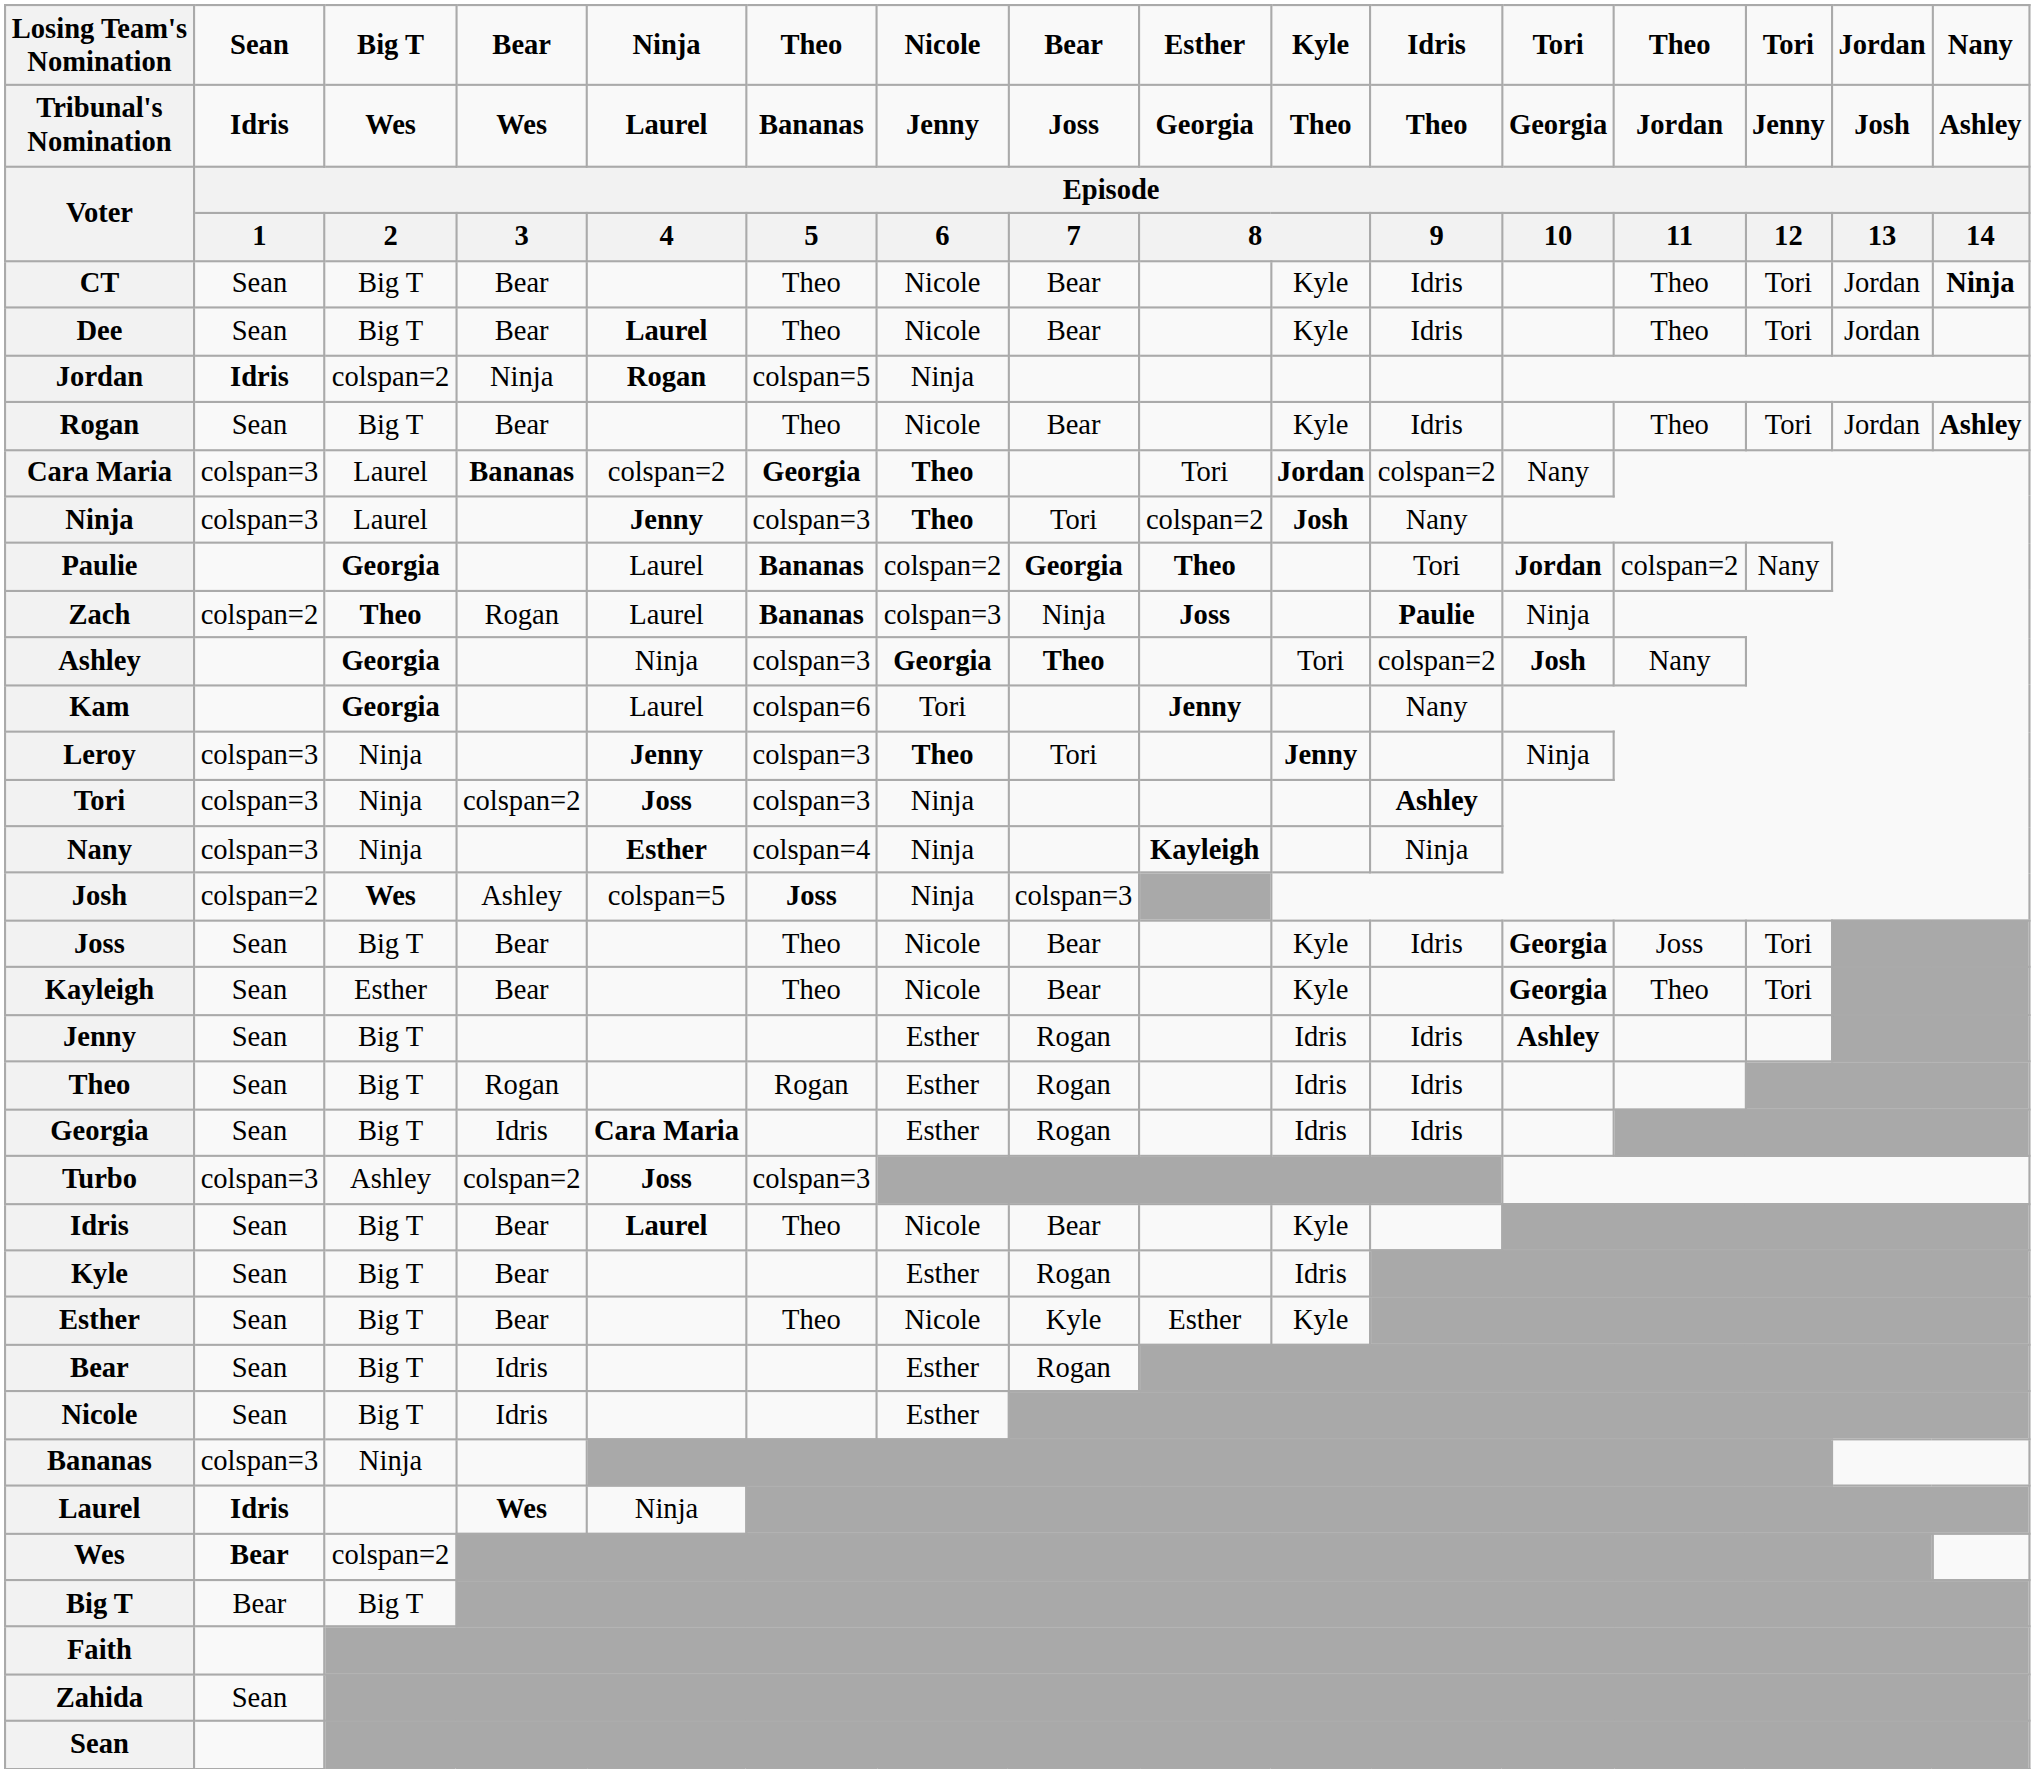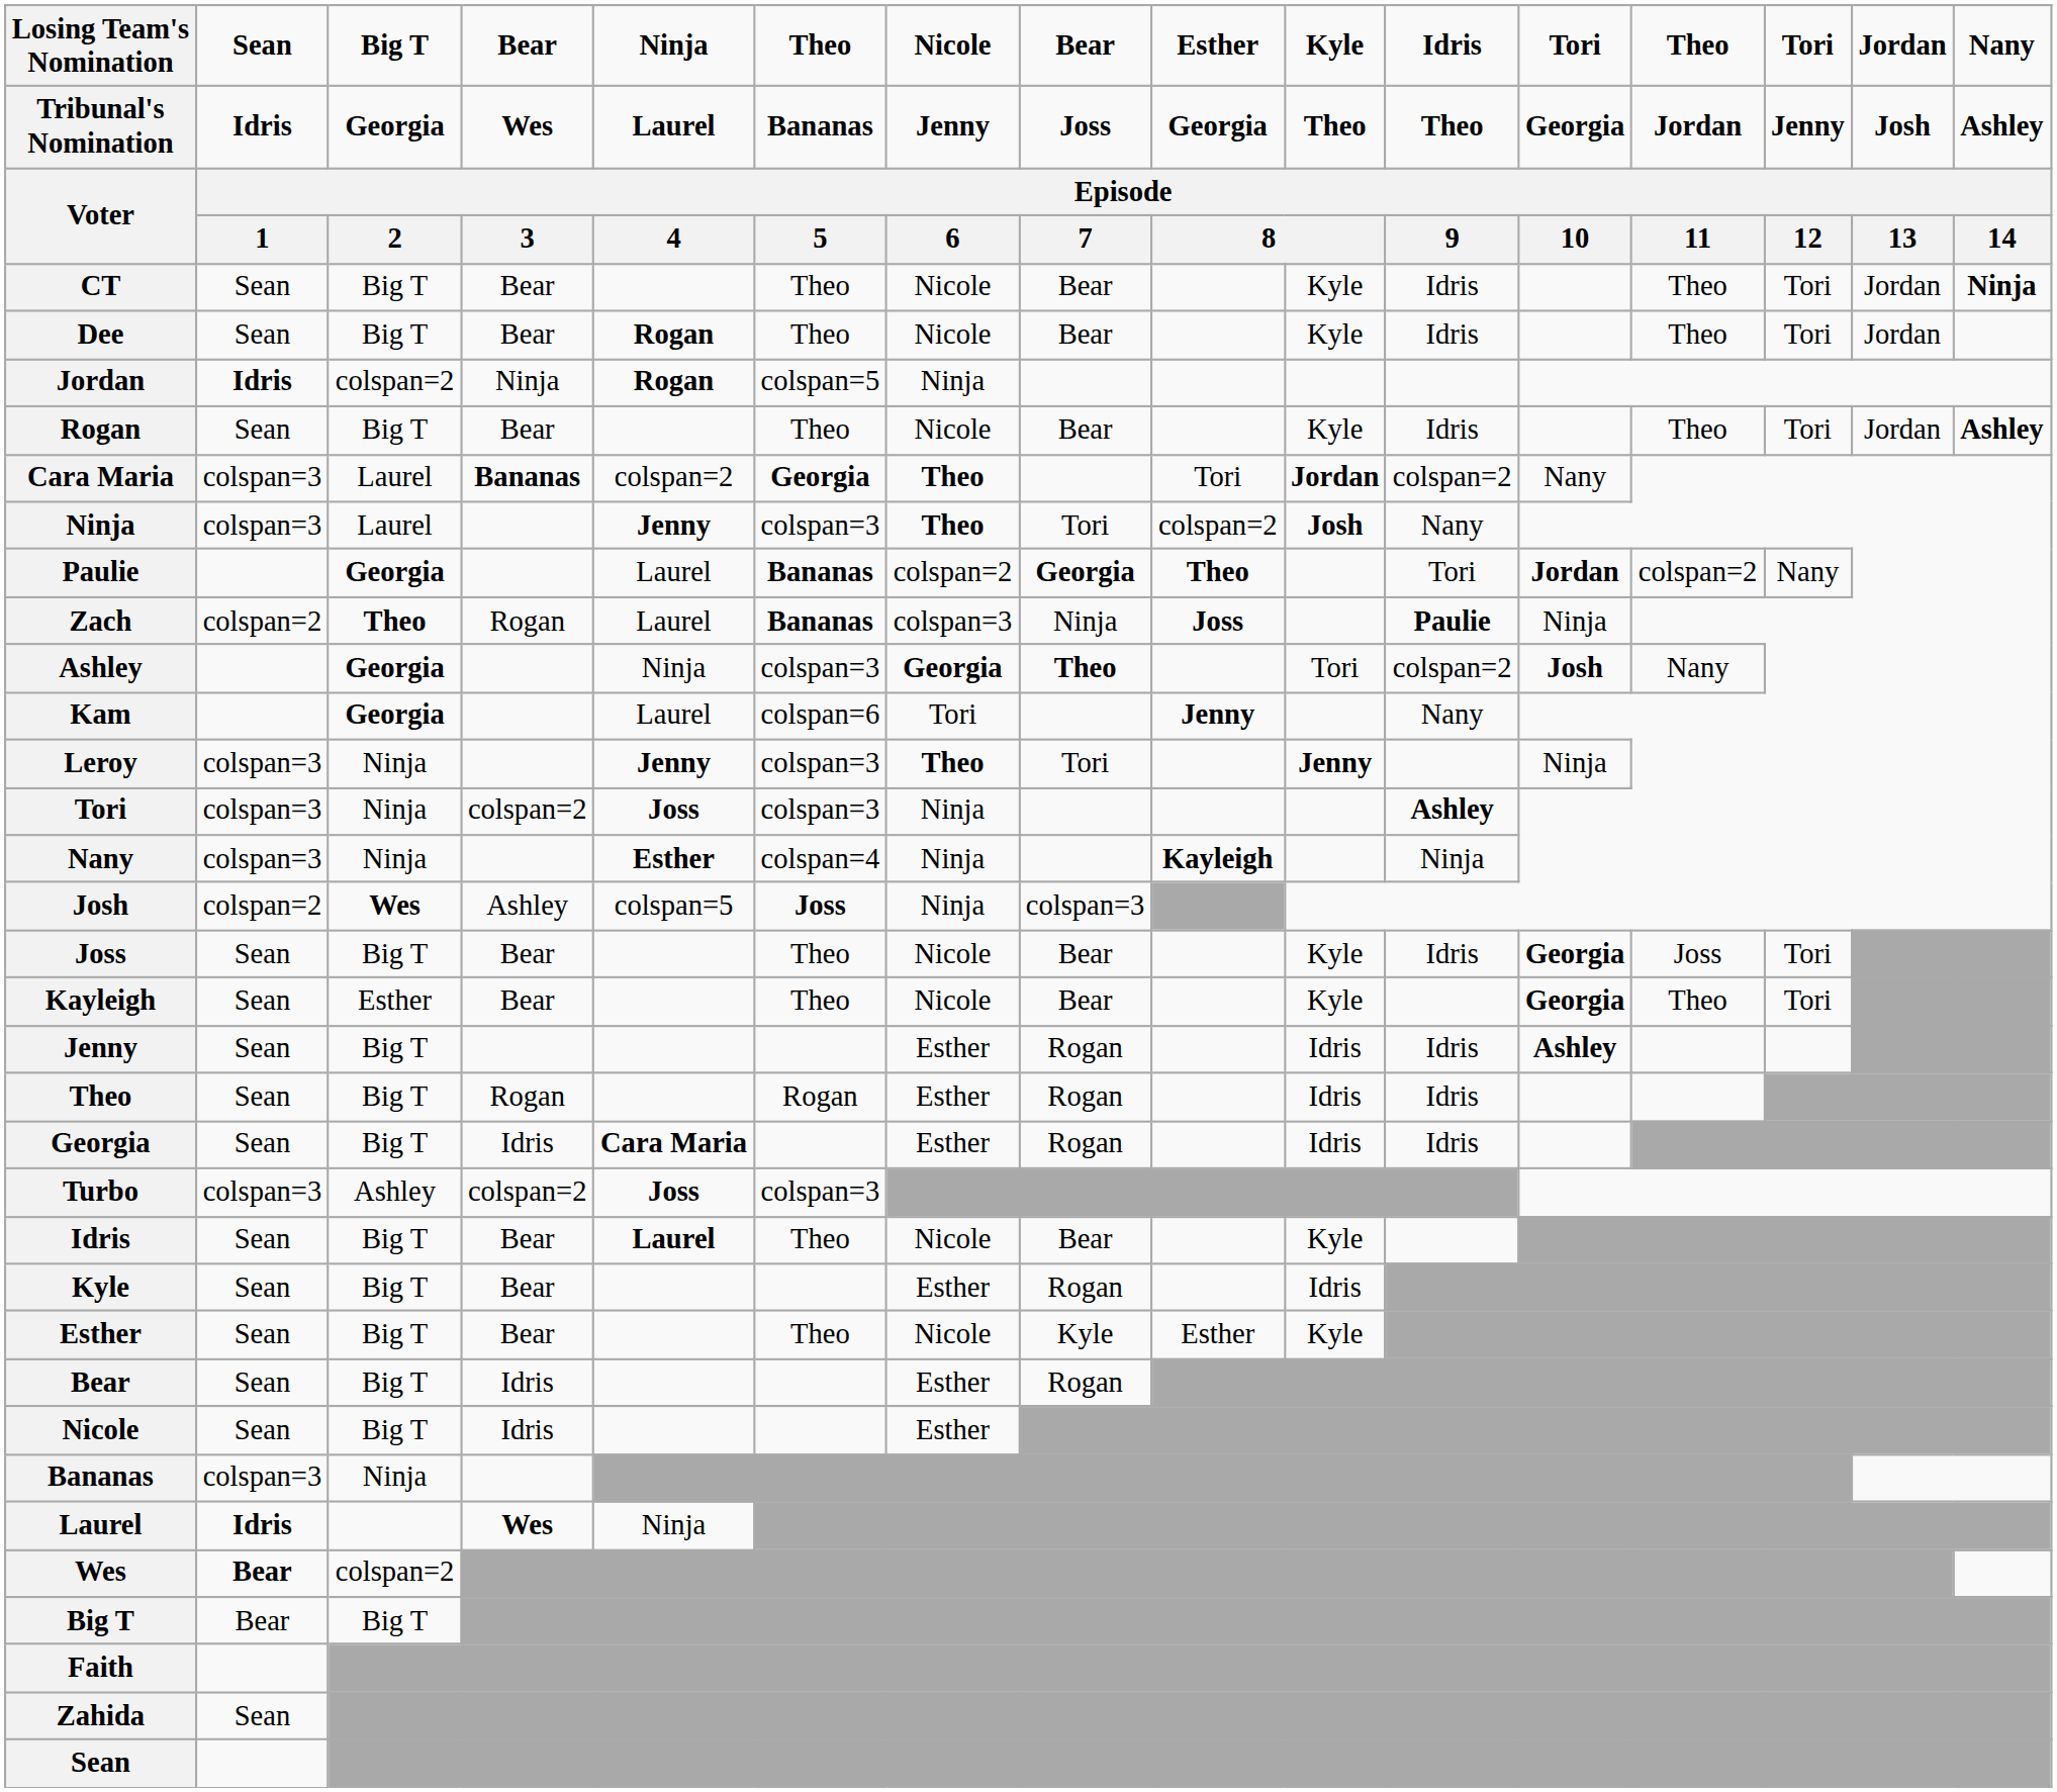Tribunal's Nomination | column 3: Wes -> Georgia
Dee | column 5: Laurel -> Rogan
